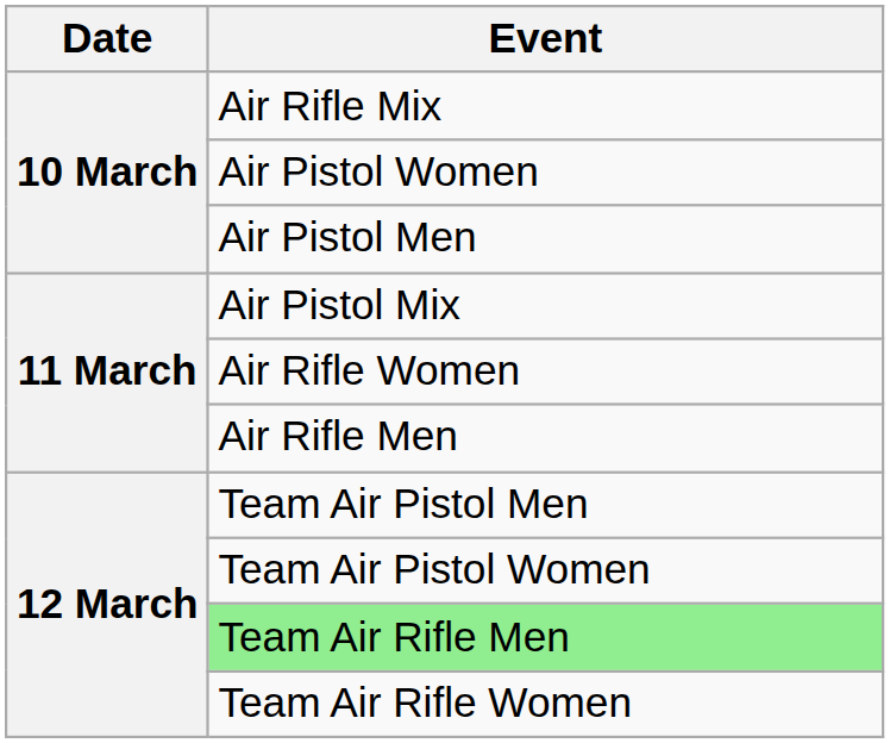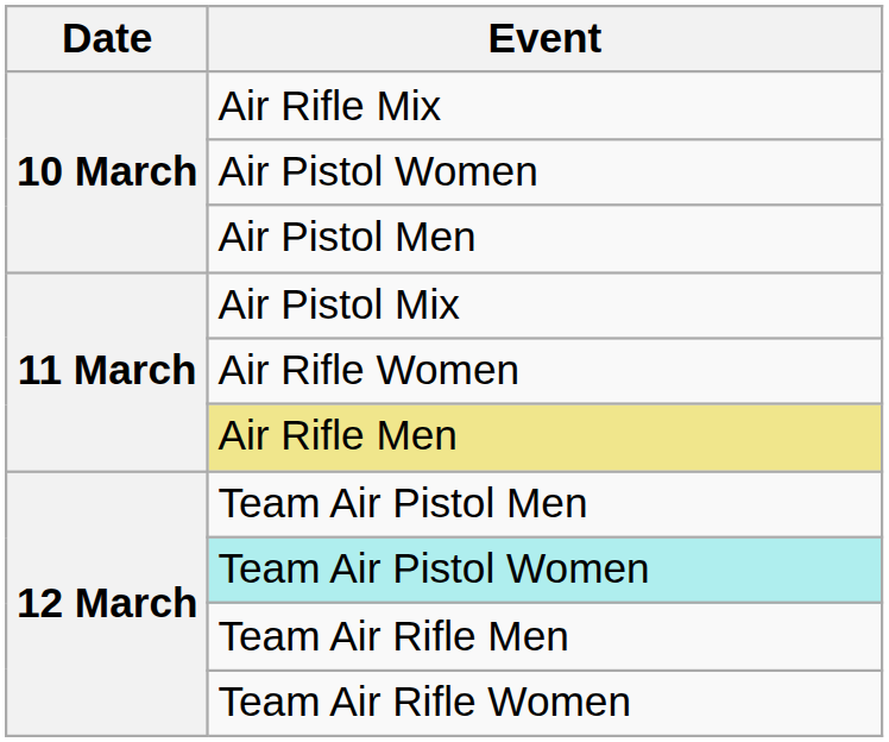Air Rifle Men | Event: no background -> khaki background
Team Air Pistol Women | Event: no background -> paleturquoise background
Team Air Rifle Men | Event: lightgreen background -> no background
